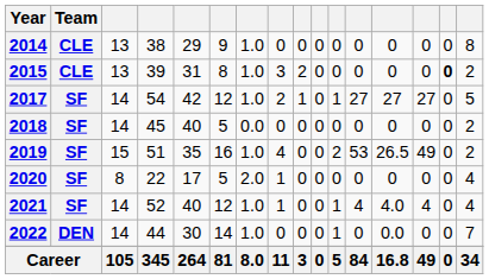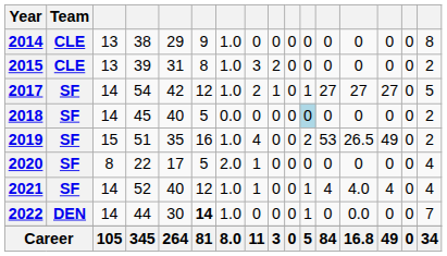2015 | column 15: bold -> normal
2018 | column 11: no background -> lightblue background
2022 | column 6: normal -> bold
